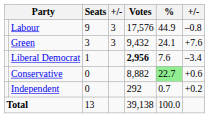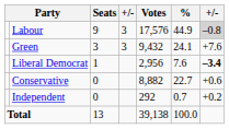Labour | column 7: no background -> lightgrey background
Liberal Democrat | Votes: bold -> normal
Liberal Democrat | column 7: normal -> bold
Conservative | %: lightgreen background -> no background
